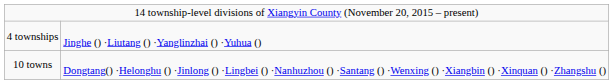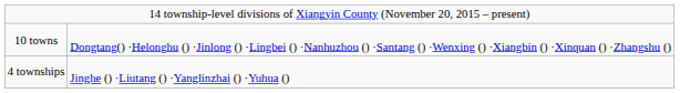rows swapped: 10 towns <-> 4 townships
